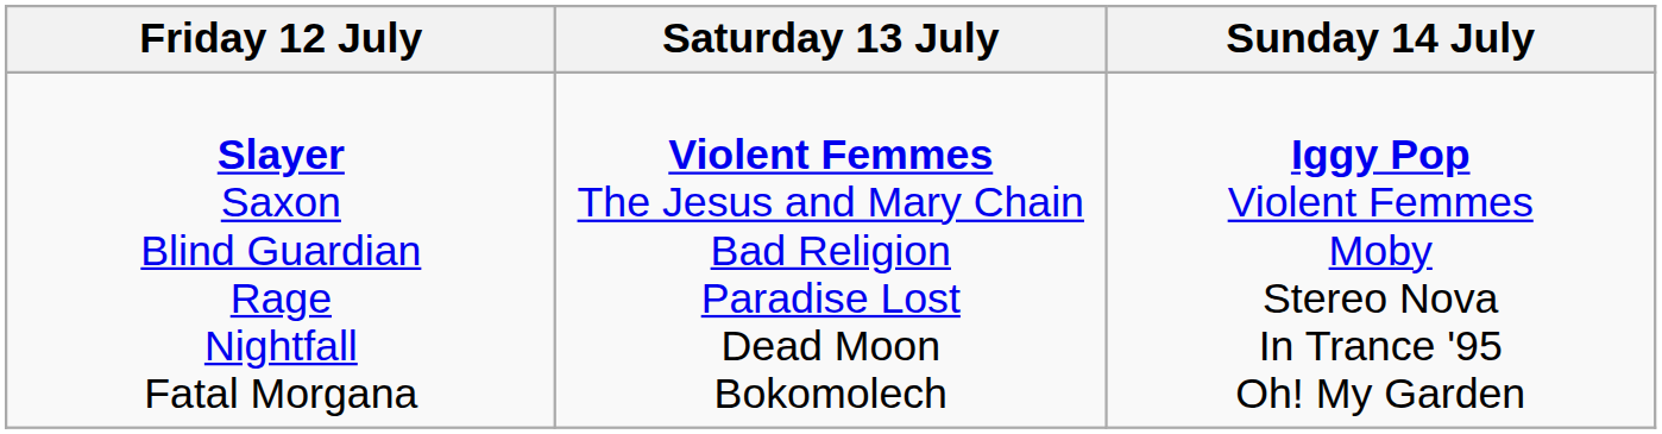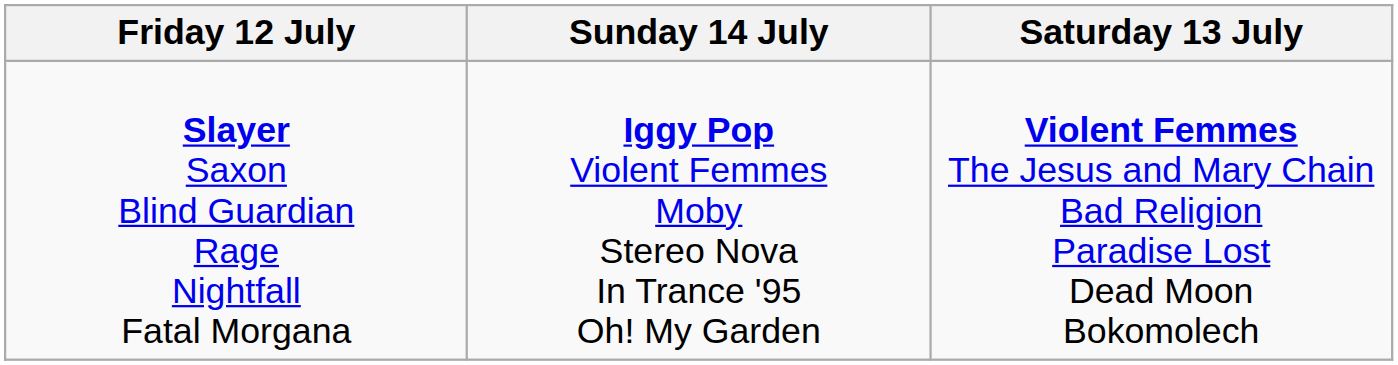columns swapped: Saturday 13 July <-> Sunday 14 July
